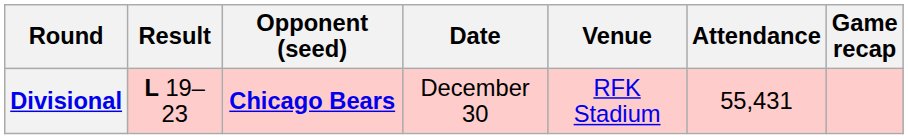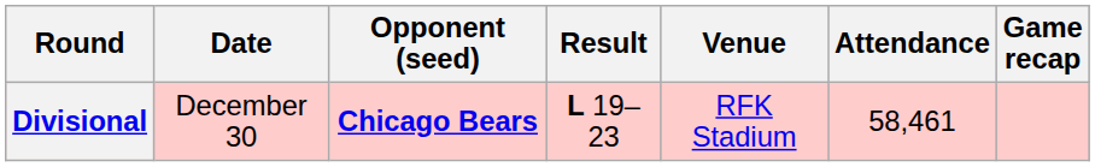columns swapped: Date <-> Result
Divisional | Attendance: 55,431 -> 58,461
